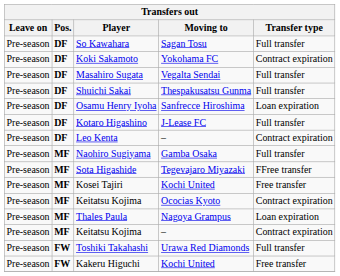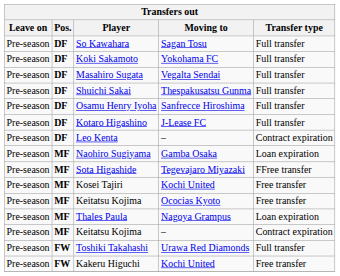Koki Sakamoto | Transfer type: Contract expiration -> Full transfer
Osamu Henry Iyoha | Transfer type: Loan expiration -> Full transfer
Naohiro Sugiyama | Transfer type: Full transfer -> Loan expiration
Keitatsu Kojima / Ococias Kyoto | Transfer type: Contract expiration -> Free transfer
